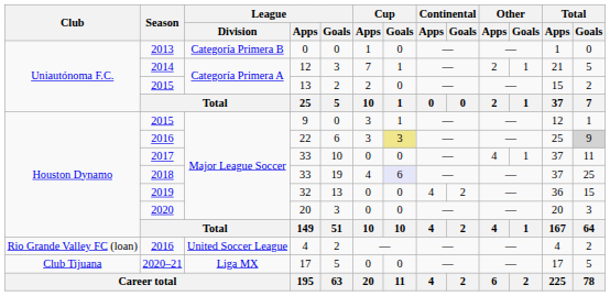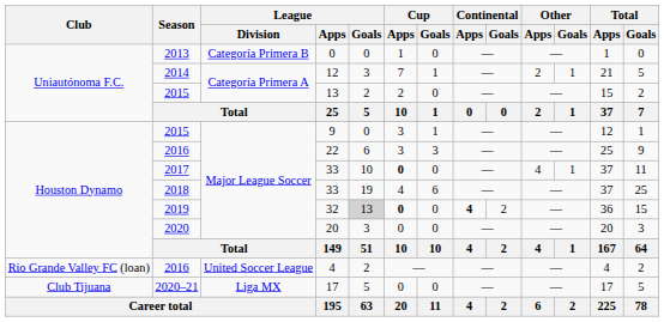22 | Cup / Goals: khaki background -> no background
22 | Total / Goals: lightgrey background -> no background
2017 / 33 | Cup / Apps: normal -> bold
2018 / 33 | Cup / Goals: lavender background -> no background
32 | League / Goals: no background -> lightgrey background
32 | Cup / Apps: normal -> bold
32 | Continental / Apps: normal -> bold
